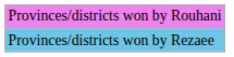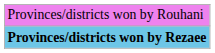row 2 | column 1: normal -> bold
